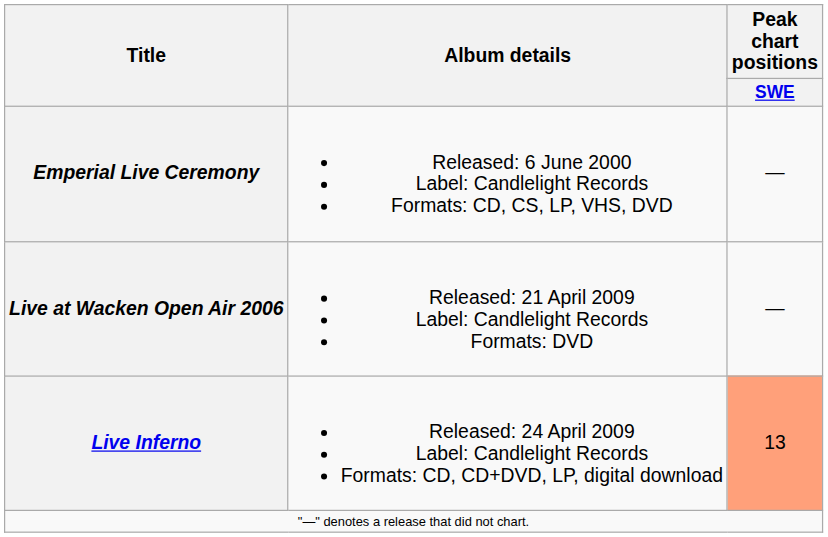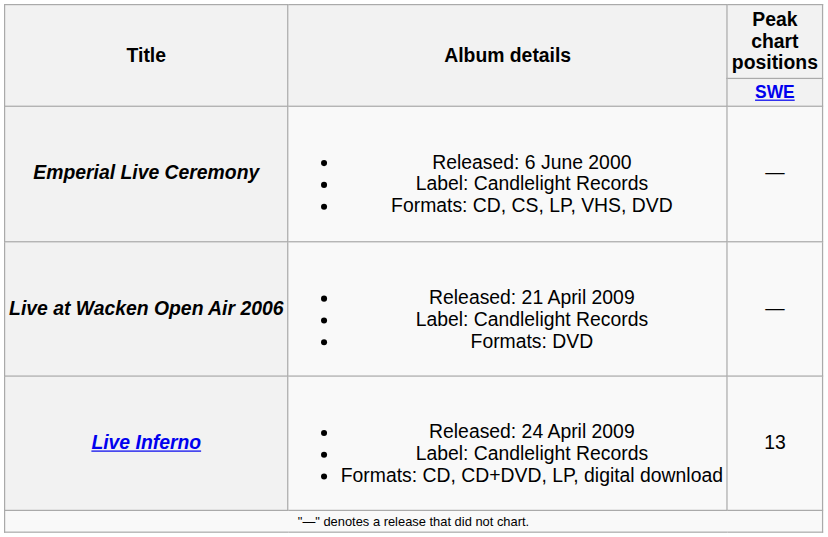Live Inferno | Peak chart positions / SWE: lightsalmon background -> no background
